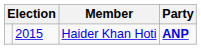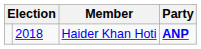Haider Khan Hoti | column 2: 2015 -> 2018
